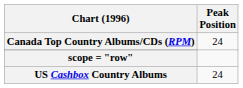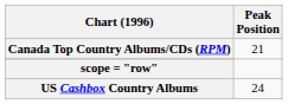Canada Top Country Albums/CDs (RPM) | Peak Position: 24 -> 21
